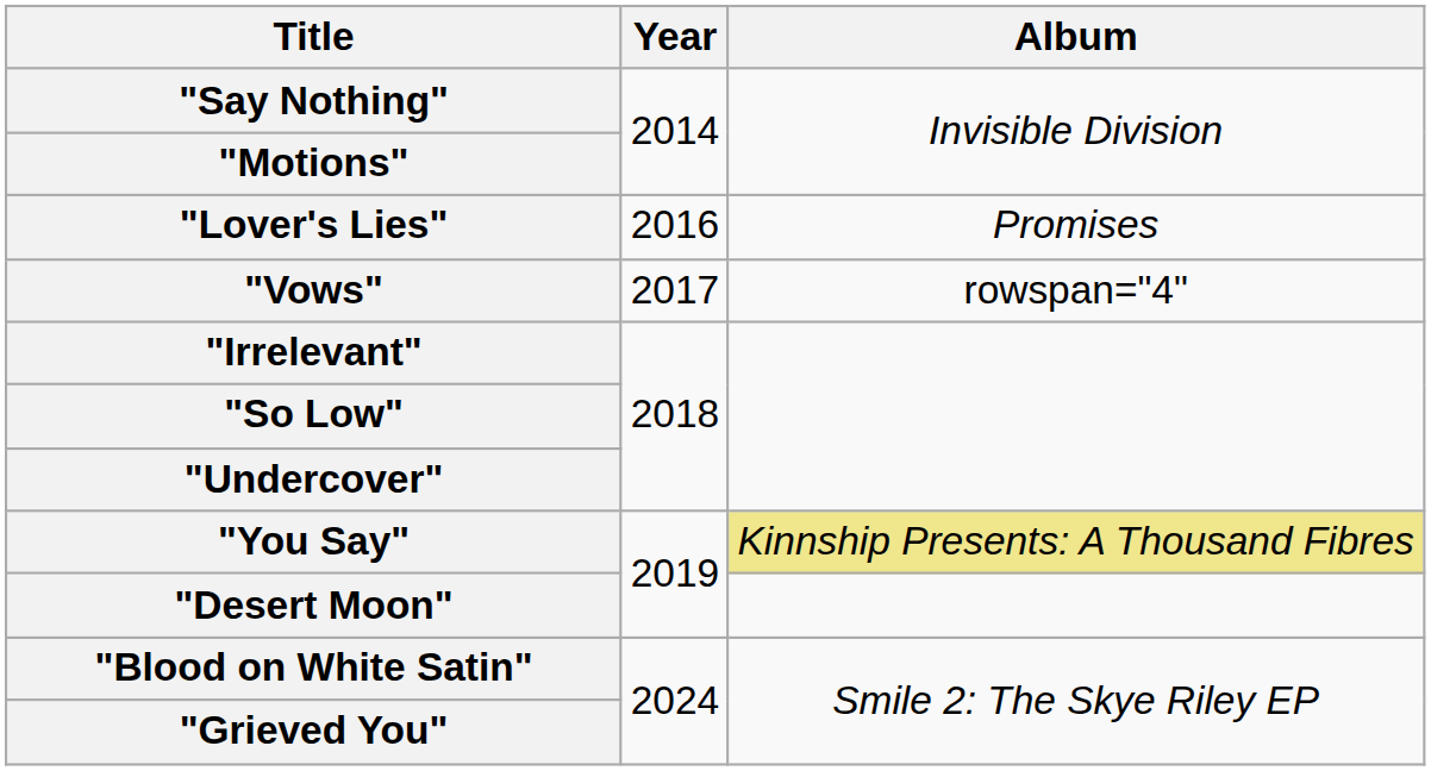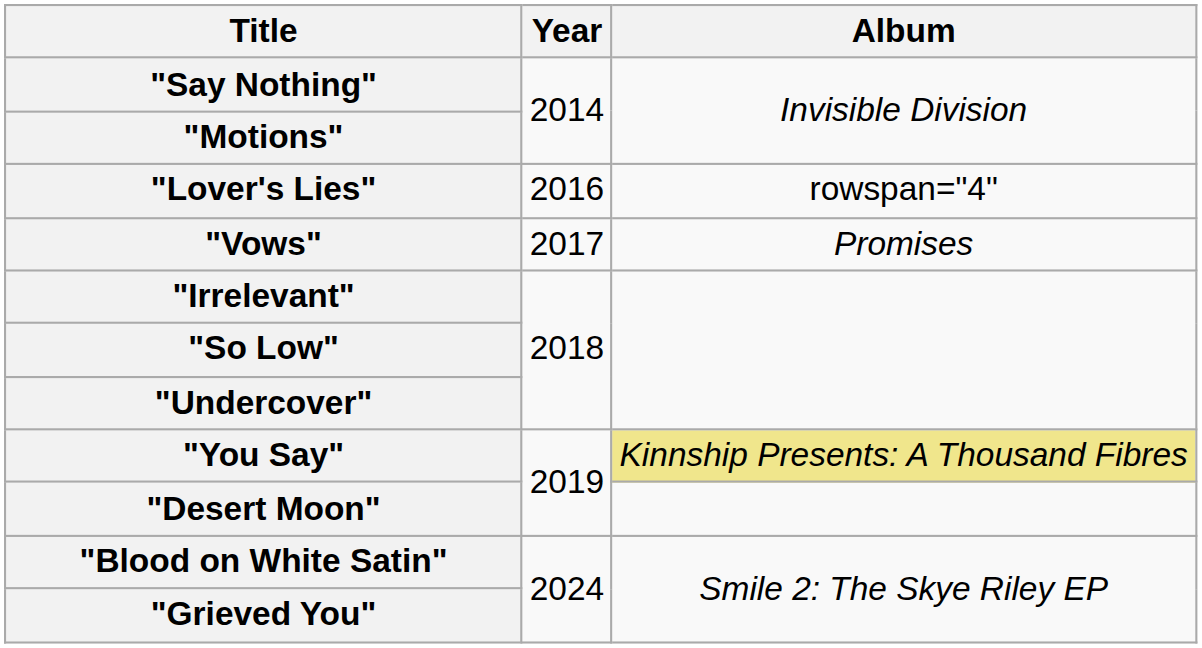"Lover's Lies" | Album: Promises -> rowspan="4"
"Vows" | Album: rowspan="4" -> Promises
